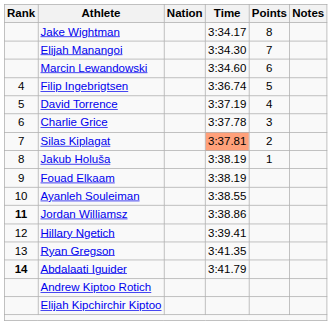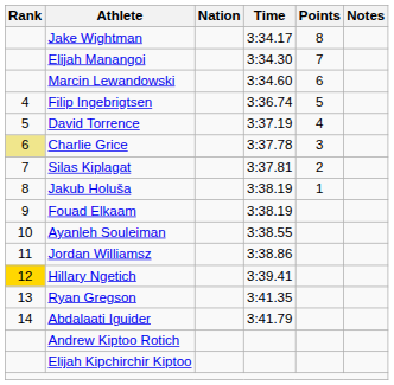Charlie Grice | Rank: no background -> khaki background
Silas Kiplagat | Time: lightsalmon background -> no background
Jordan Williamsz | Rank: bold -> normal
Hillary Ngetich | Rank: no background -> gold background
Abdalaati Iguider | Rank: bold -> normal
